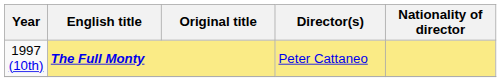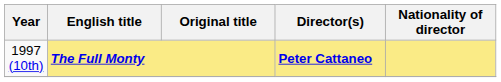1997 (10th) | Director(s): normal -> bold
